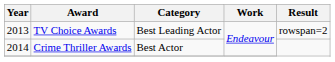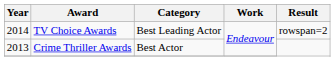TV Choice Awards | Year: 2013 -> 2014
Crime Thriller Awards | Year: 2014 -> 2013
